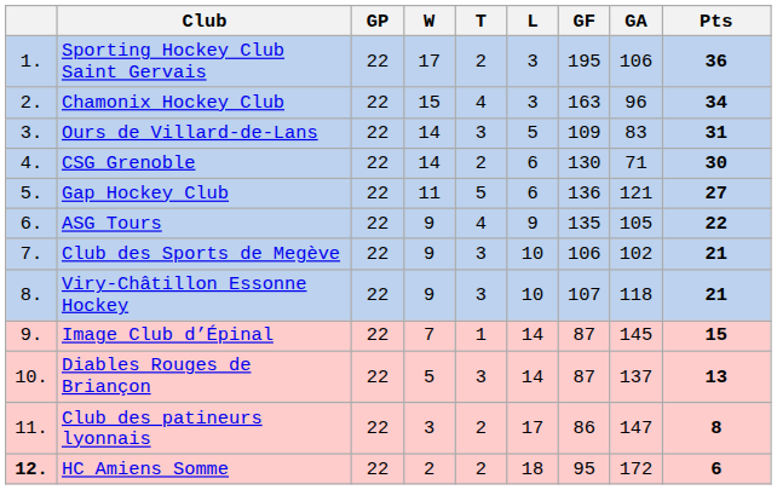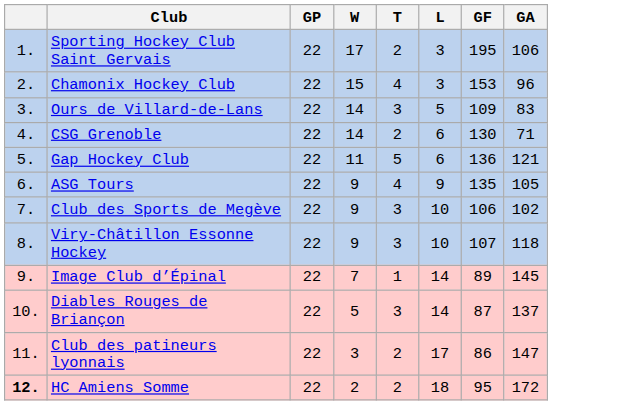- column: Pts | 36 | 34 | 31 | 30 | 27 | 22 | 21 | 21 | 15 | 13 | 8 | 6
Chamonix Hockey Club | GF: 163 -> 153
Image Club d’Épinal | GF: 87 -> 89
